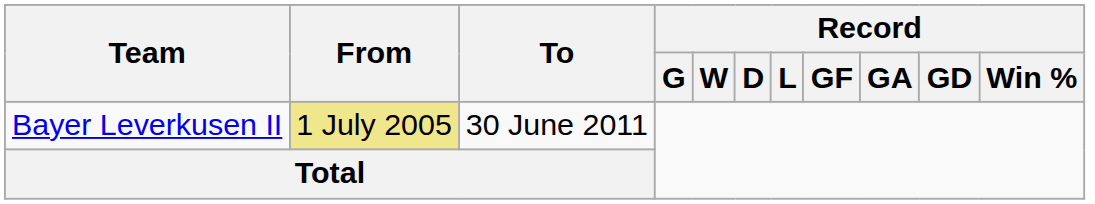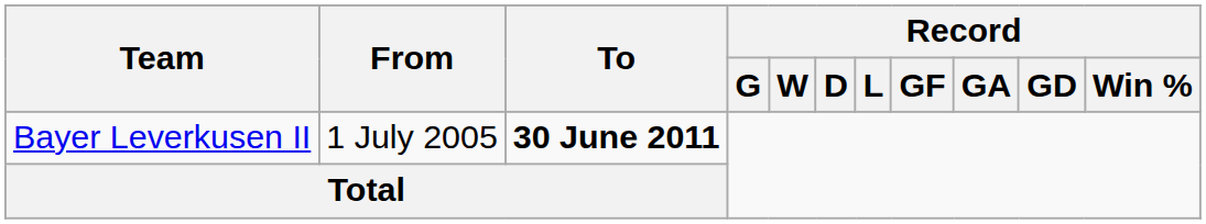Bayer Leverkusen II | From: khaki background -> no background
Bayer Leverkusen II | To: normal -> bold
